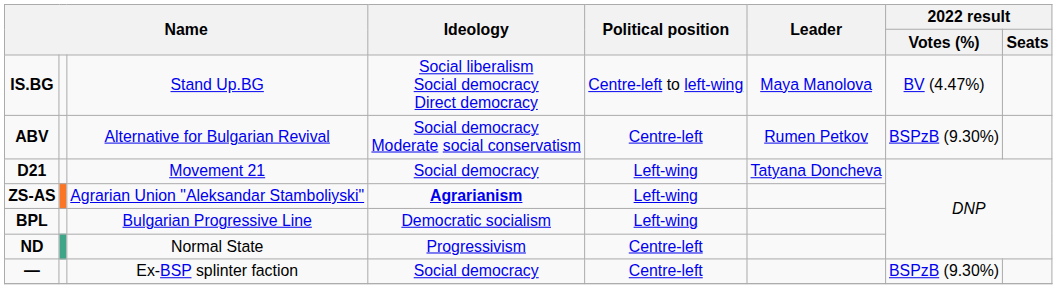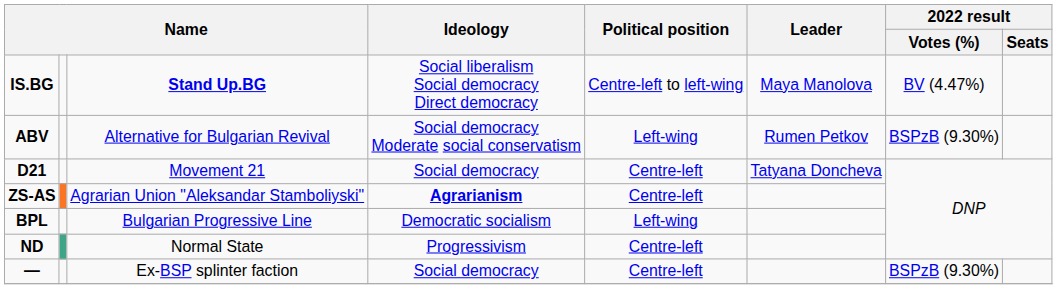IS.BG | column 3: normal -> bold
ABV | Political position: Centre-left -> Left-wing
D21 | Political position: Left-wing -> Centre-left
ZS-AS | Political position: Left-wing -> Centre-left
